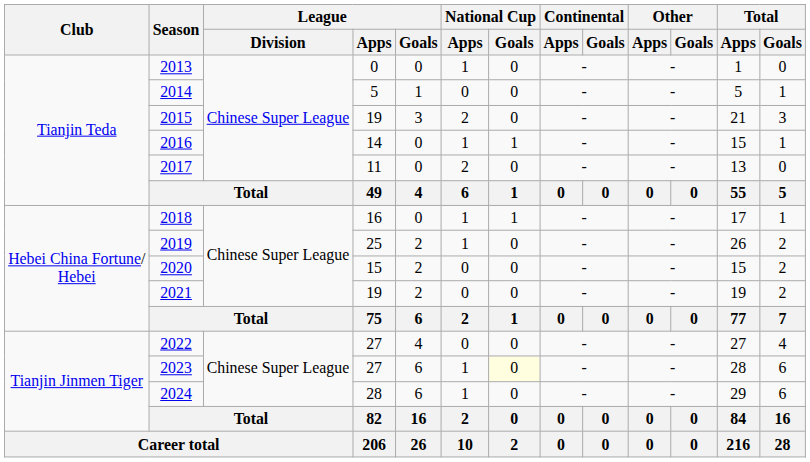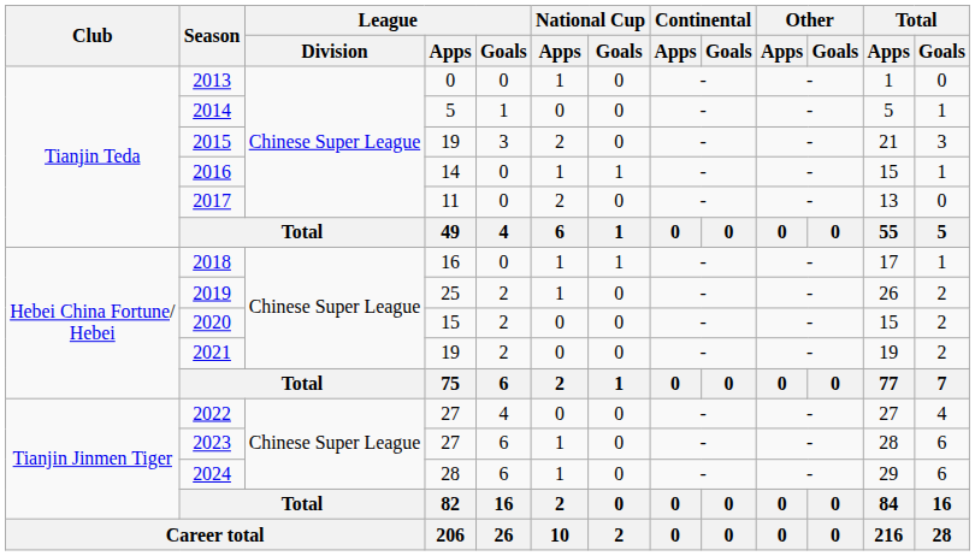2023 | National Cup / Goals: lightyellow background -> no background
